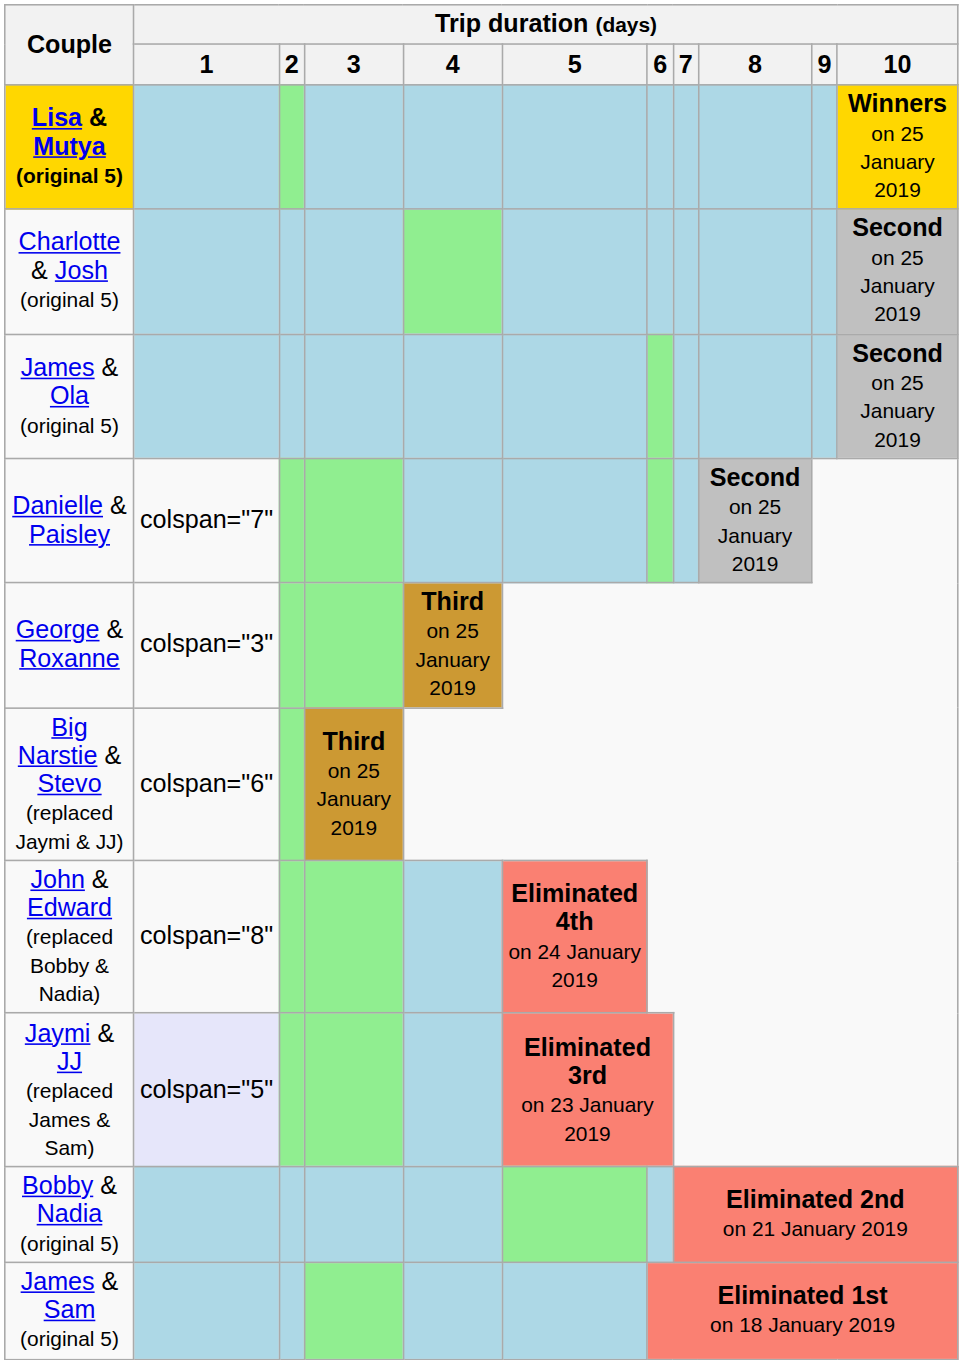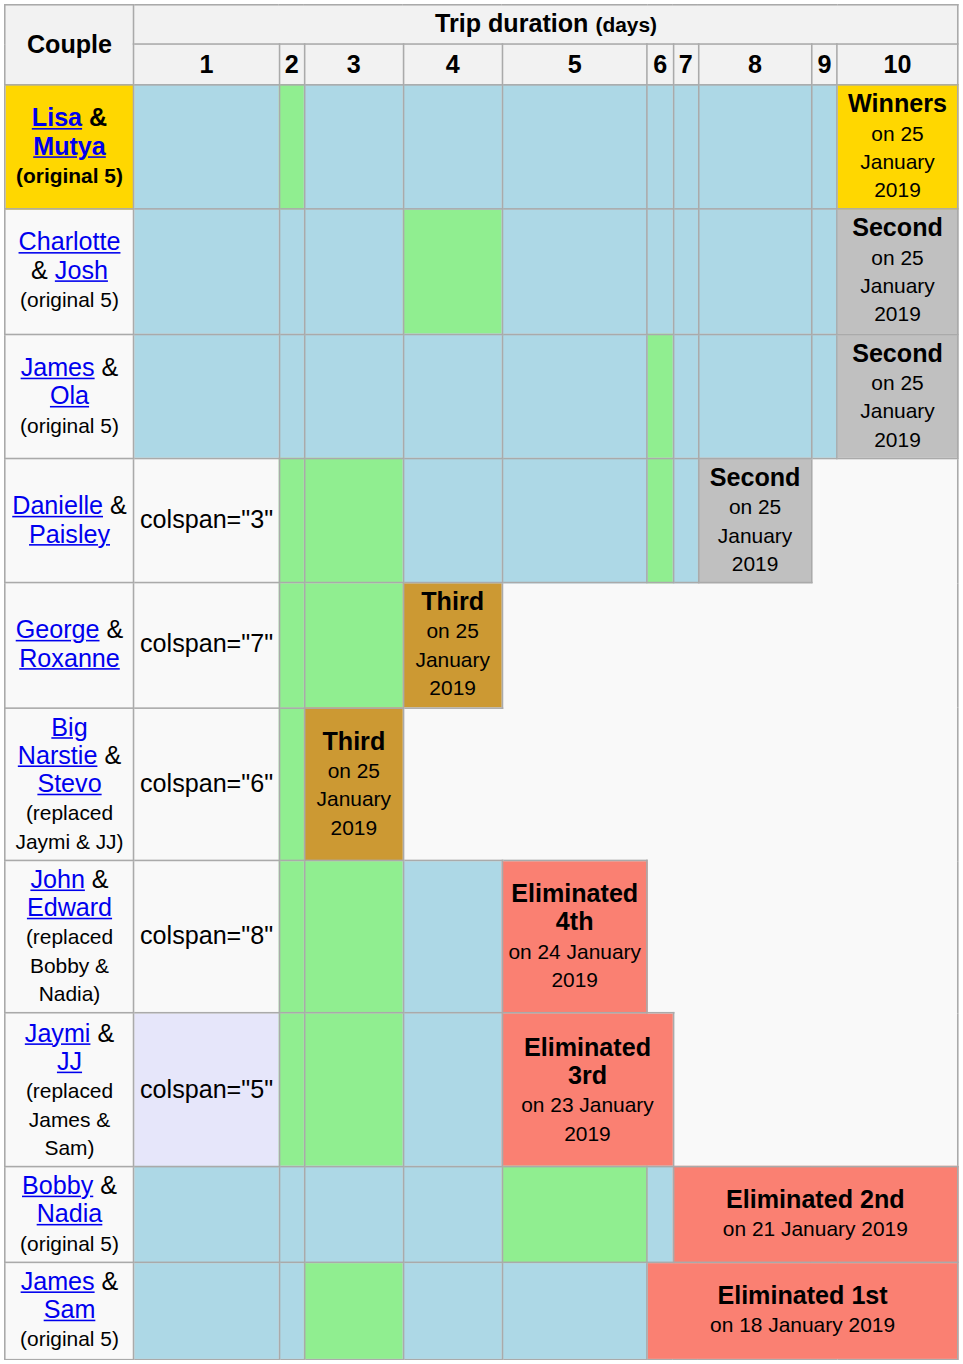Danielle & Paisley | Trip duration (days) / 1: colspan="7" -> colspan="3"
George & Roxanne | Trip duration (days) / 1: colspan="3" -> colspan="7"
